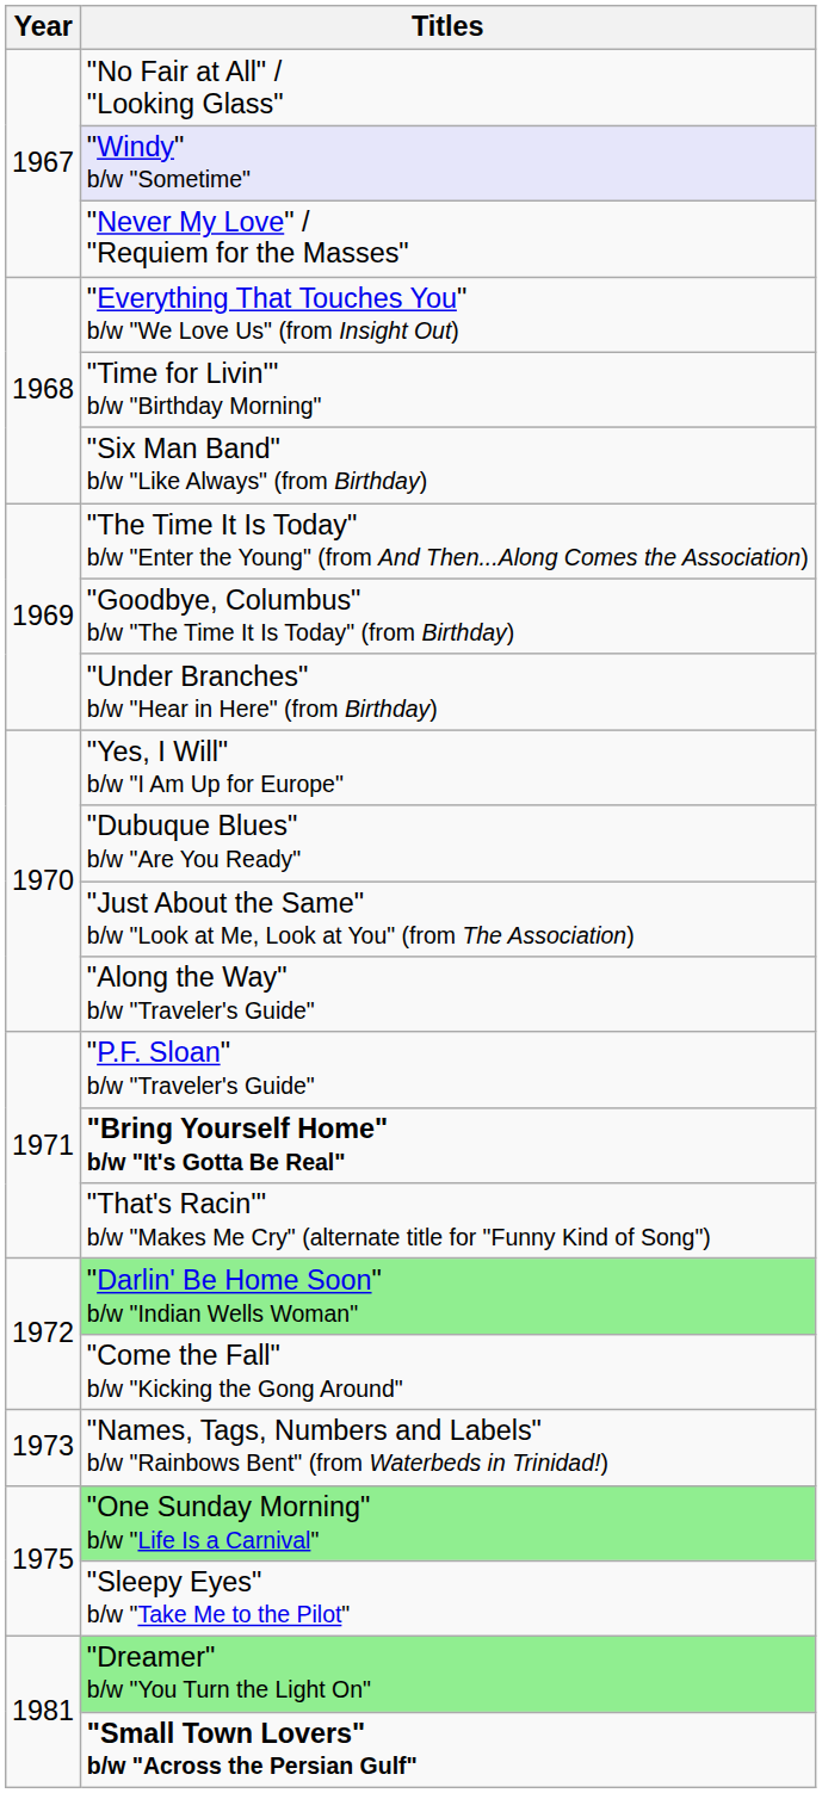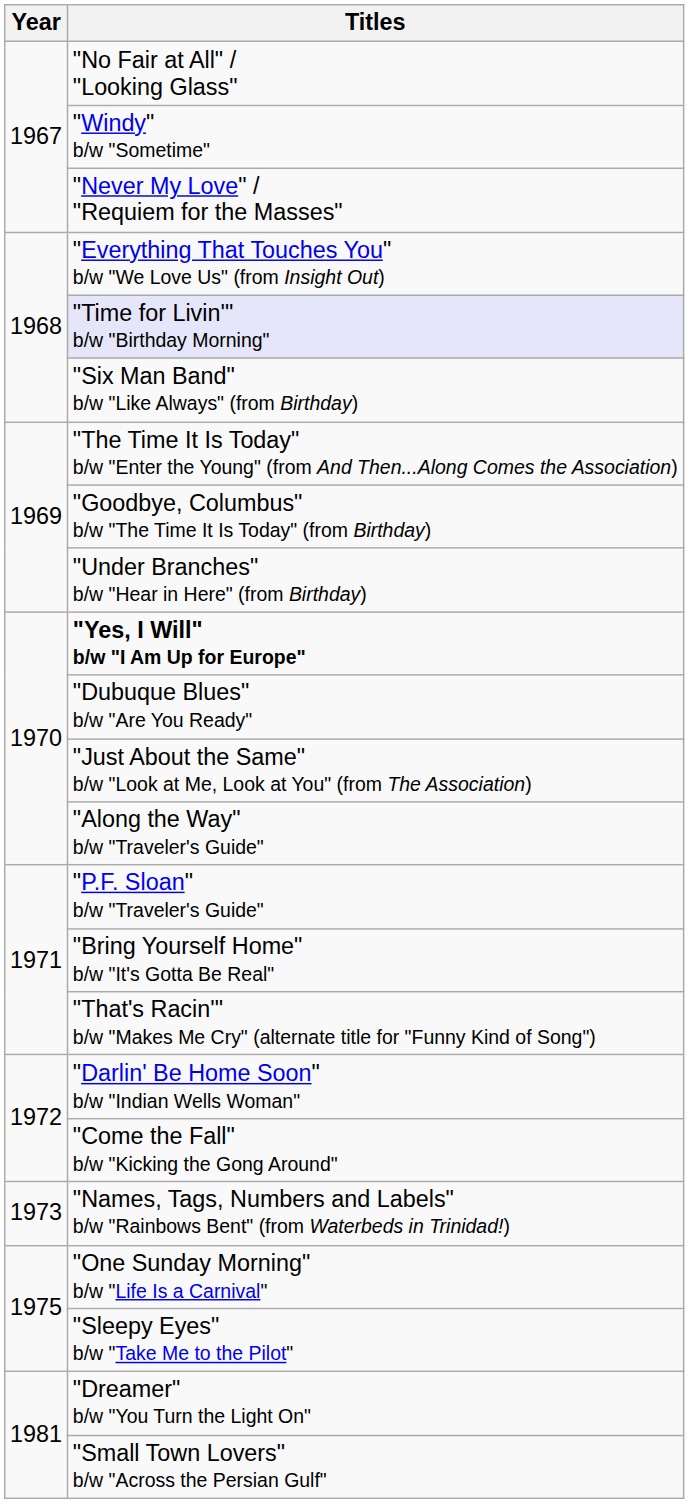"Windy" b/w "Sometime" | Titles: lavender background -> no background
"Time for Livin'" b/w "Birthday Morning" | Titles: no background -> lavender background
"Yes, I Will" b/w "I Am Up for Europe" | Titles: normal -> bold
"Bring Yourself Home" b/w "It's Gotta Be Real" | Titles: bold -> normal
"Darlin' Be Home Soon" b/w "Indian Wells Woman" | Titles: lightgreen background -> no background
"One Sunday Morning" b/w "Life Is a Carnival" | Titles: lightgreen background -> no background
"Dreamer" b/w "You Turn the Light On" | Titles: lightgreen background -> no background
"Small Town Lovers" b/w "Across the Persian Gulf" | Titles: bold -> normal
